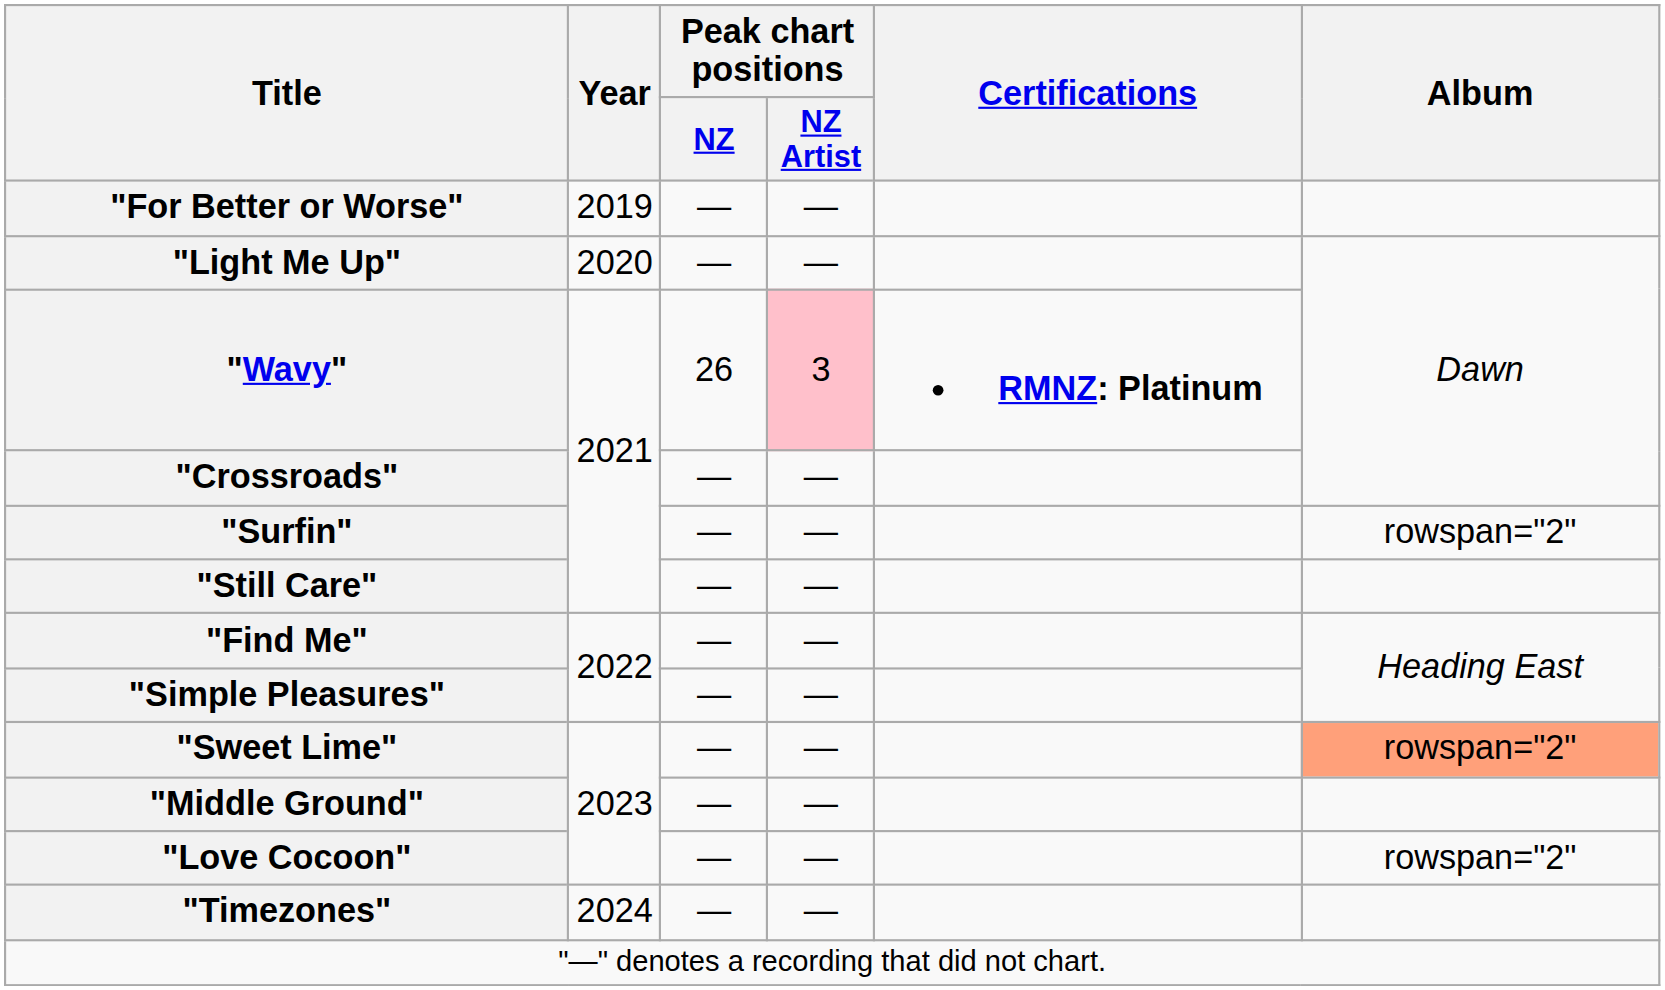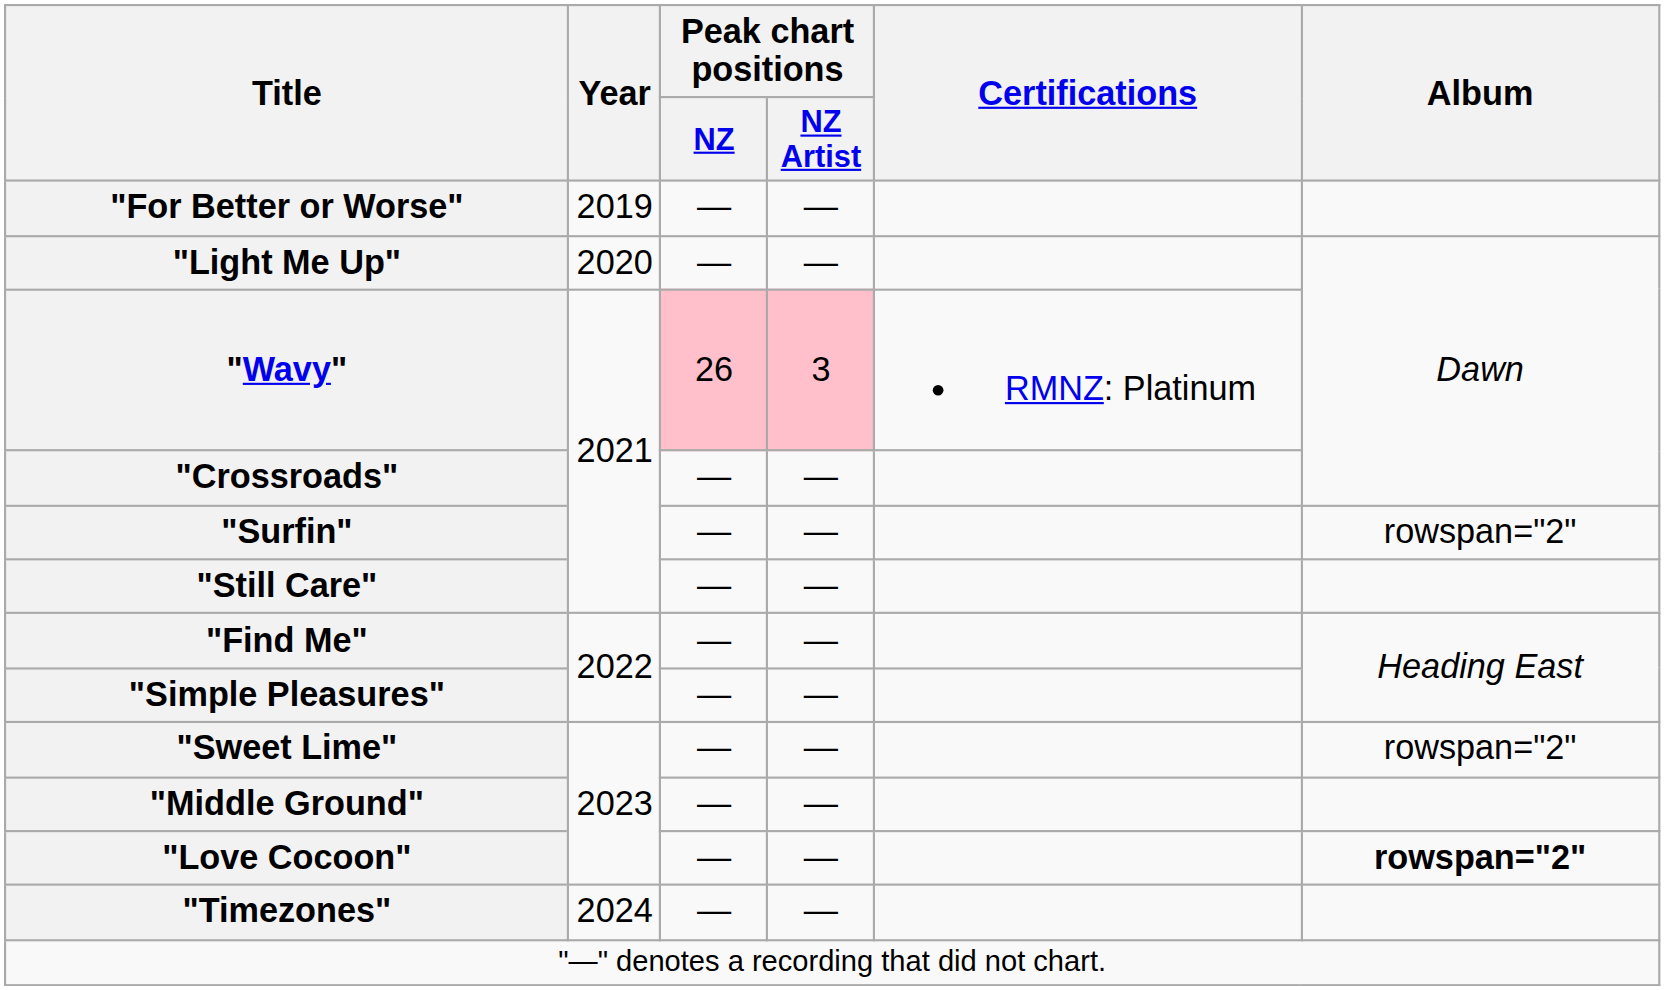"Wavy" | Peak chart positions / NZ: no background -> pink background
"Wavy" | Certifications: bold -> normal
"Sweet Lime" | Album: lightsalmon background -> no background
"Love Cocoon" | Album: normal -> bold
